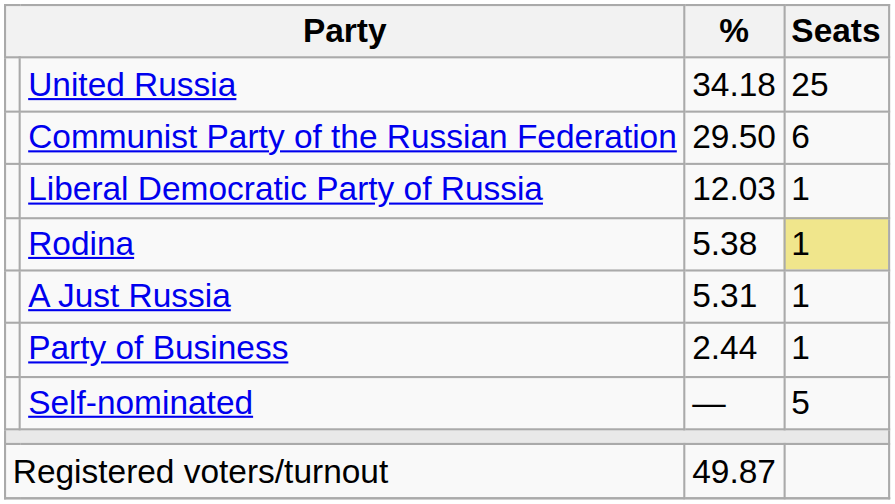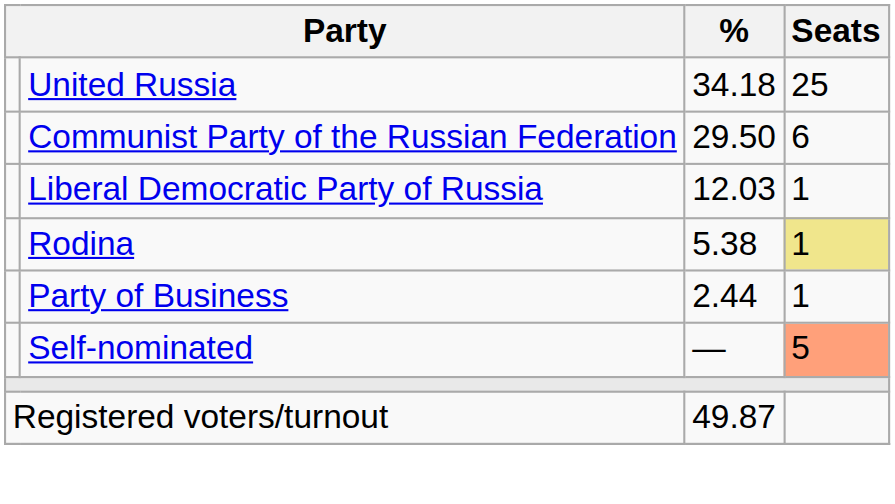- row: A Just Russia | 5.31 | 1
Self-nominated | Seats: no background -> lightsalmon background
